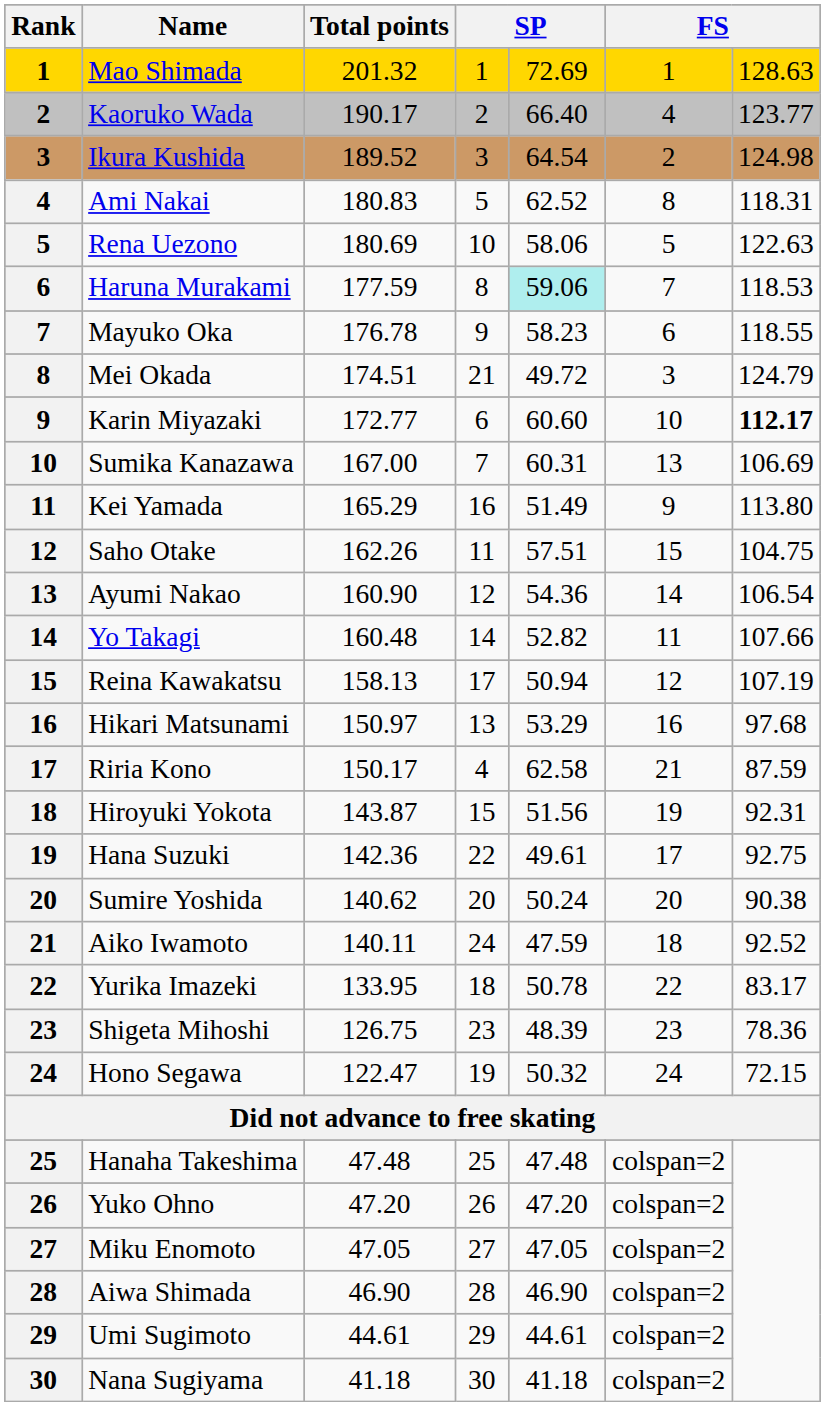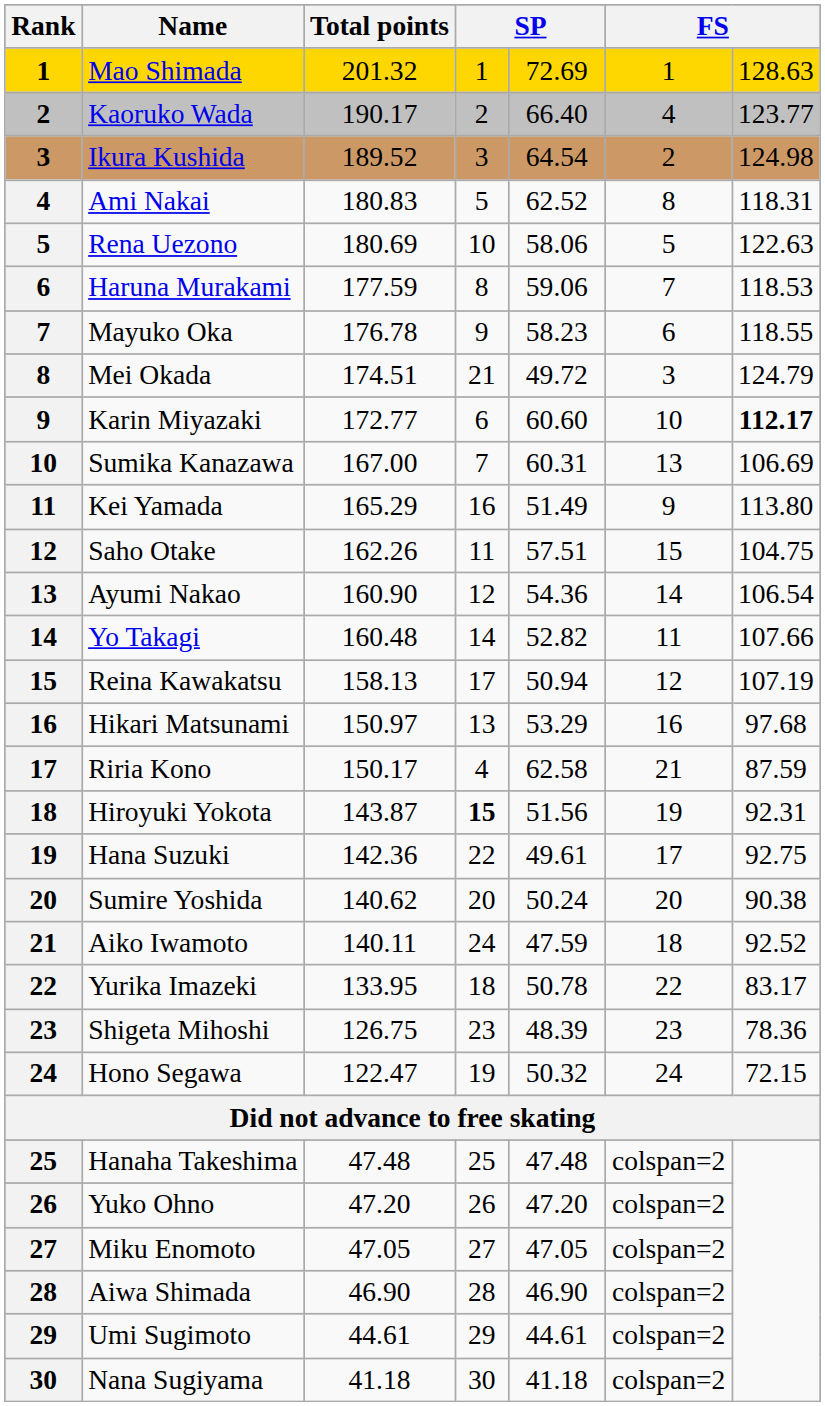Haruna Murakami | column 5: paleturquoise background -> no background
Hiroyuki Yokota | column 4: normal -> bold
